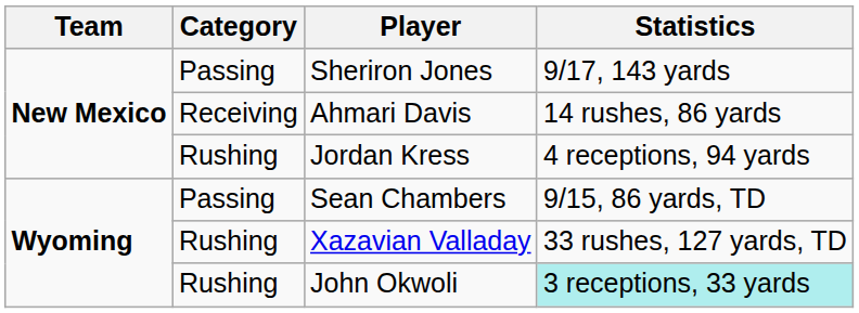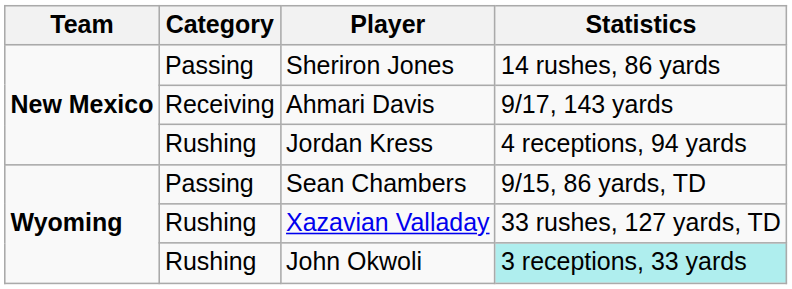Sheriron Jones | Statistics: 9/17, 143 yards -> 14 rushes, 86 yards
Ahmari Davis | Statistics: 14 rushes, 86 yards -> 9/17, 143 yards
